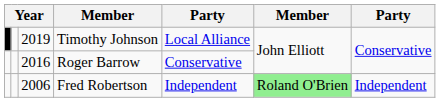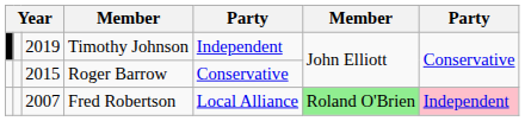Timothy Johnson | column 5: Local Alliance -> Independent
Roger Barrow | column 3: 2016 -> 2015
Fred Robertson | column 3: 2006 -> 2007
Fred Robertson | column 5: Independent -> Local Alliance
Fred Robertson | column 7: no background -> pink background
